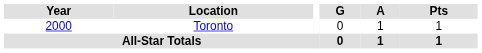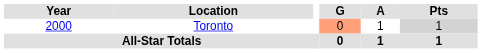Toronto | G: no background -> lightsalmon background
Toronto | Pts: no background -> lightgrey background
